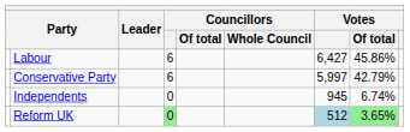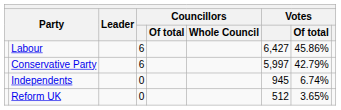Reform UK | Councillors: lightgreen background -> no background
Reform UK | column 7: lightblue background -> no background
Reform UK | Votes / Of total: lightgreen background -> no background
